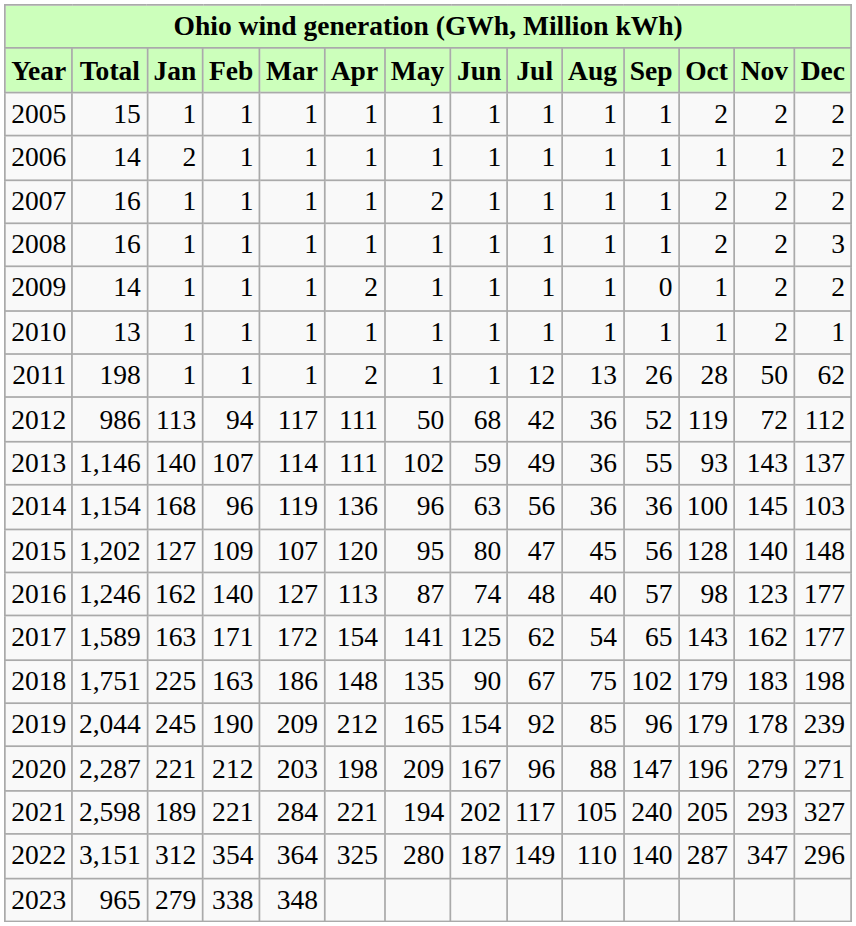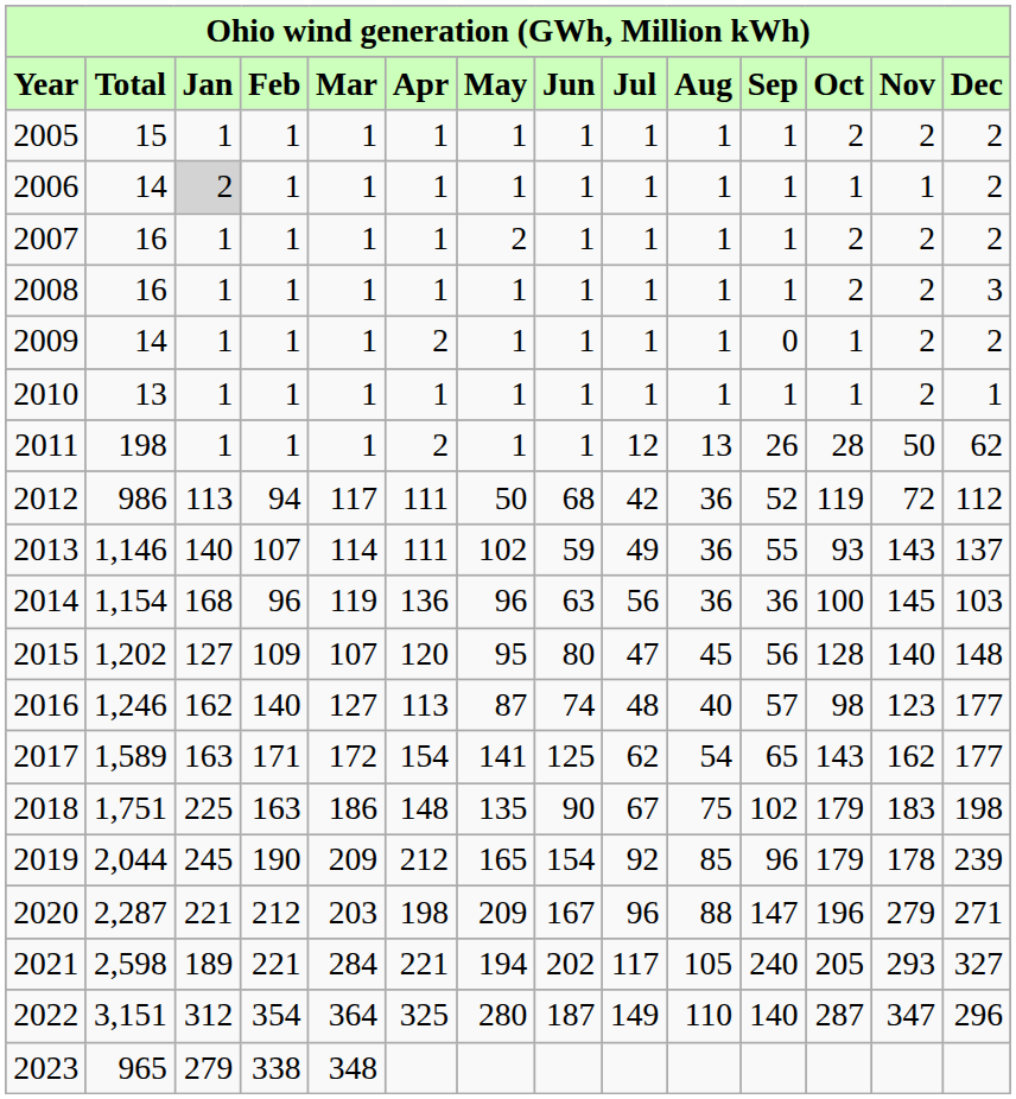2006 | Jan: no background -> lightgrey background
